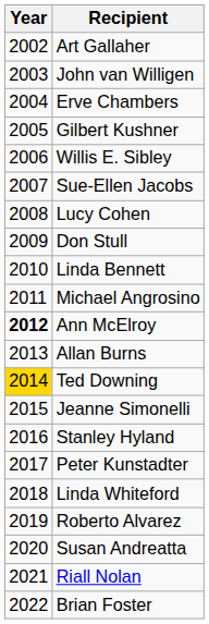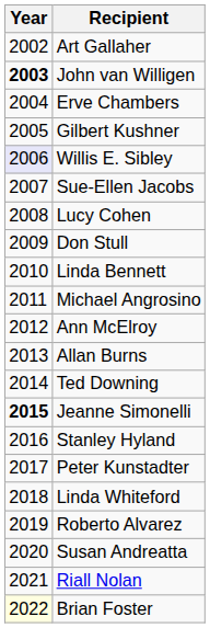John van Willigen | Year: normal -> bold
Willis E. Sibley | Year: no background -> lavender background
Ann McElroy | Year: bold -> normal
Ted Downing | Year: gold background -> no background
Jeanne Simonelli | Year: normal -> bold
Brian Foster | Year: no background -> lightyellow background
